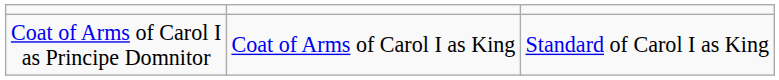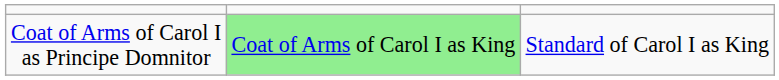Coat of Arms of Carol I as Principe Domnitor | column 2: no background -> lightgreen background
